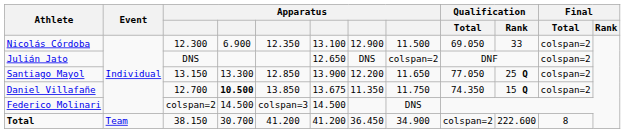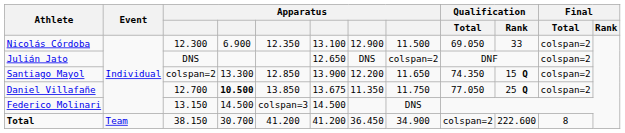Santiago Mayol | column 3: 13.150 -> colspan=2
Santiago Mayol | Qualification / Total: 77.050 -> 74.350
Santiago Mayol | Qualification / Rank: 25 Q -> 15 Q
Daniel Villafañe | Qualification / Total: 74.350 -> 77.050
Daniel Villafañe | Qualification / Rank: 15 Q -> 25 Q
Federico Molinari | column 3: colspan=2 -> 13.150
